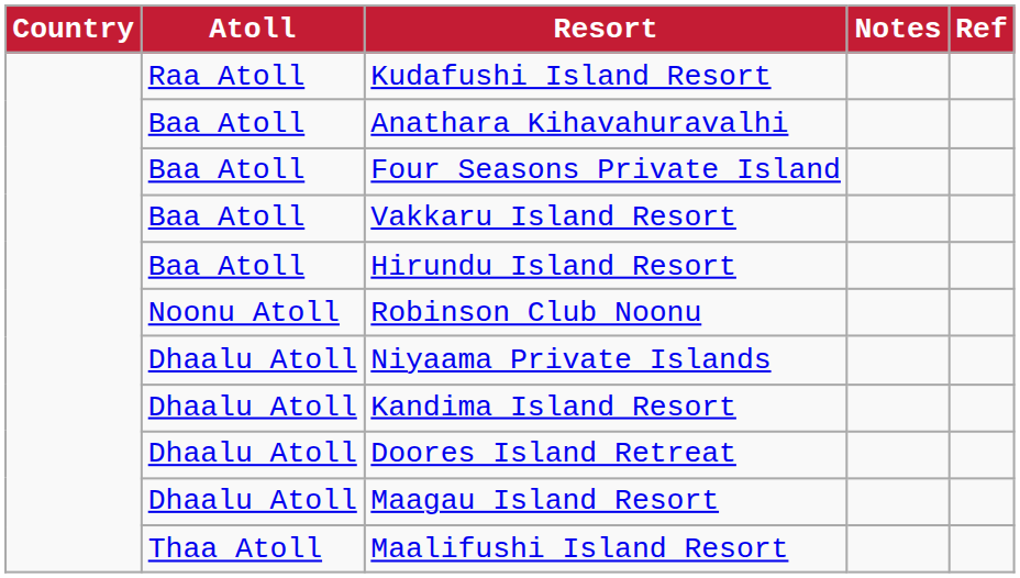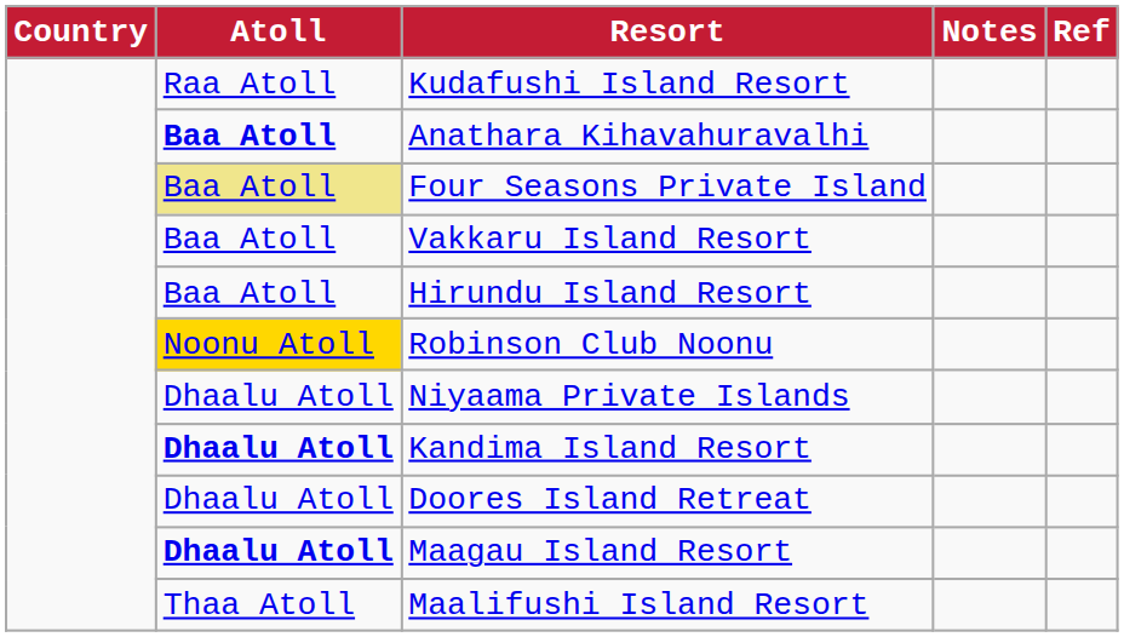Anathara Kihavahuravalhi | Atoll: normal -> bold
Four Seasons Private Island | Atoll: no background -> khaki background
Robinson Club Noonu | Atoll: no background -> gold background
Kandima Island Resort | Atoll: normal -> bold
Maagau Island Resort | Atoll: normal -> bold
